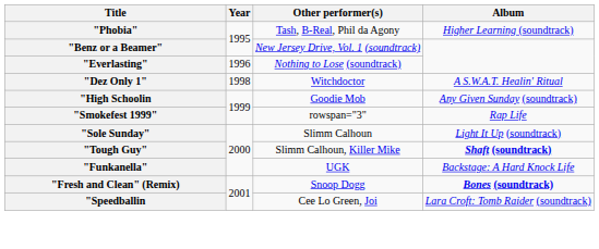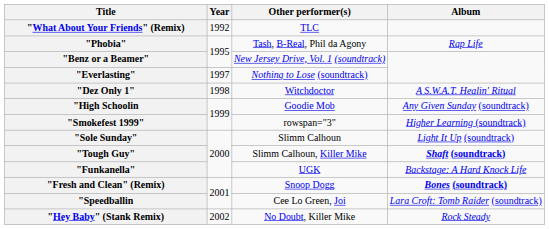+ row: "What About Your Friends" (Remix) | 1992 | TLC
"Phobia" | Album: Higher Learning (soundtrack) -> Rap Life
"Everlasting" | Year: 1996 -> 1997
"Smokefest 1999" | Album: Rap Life -> Higher Learning (soundtrack)
+ row: "Hey Baby" (Stank Remix) | 2002 | No Doubt, Killer Mike | Rock Steady
